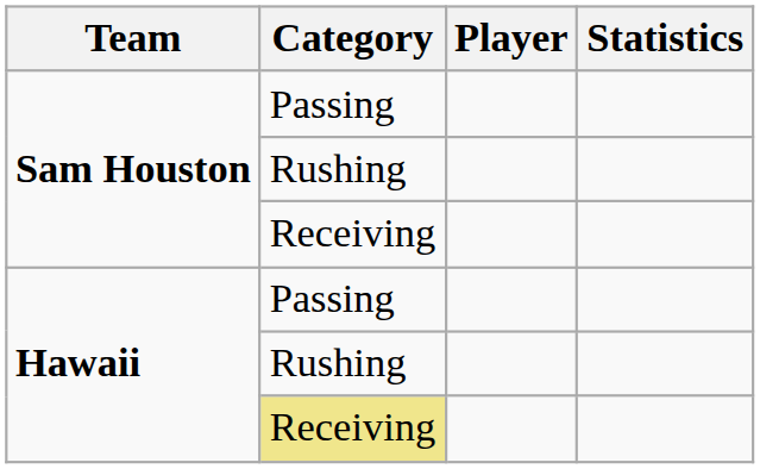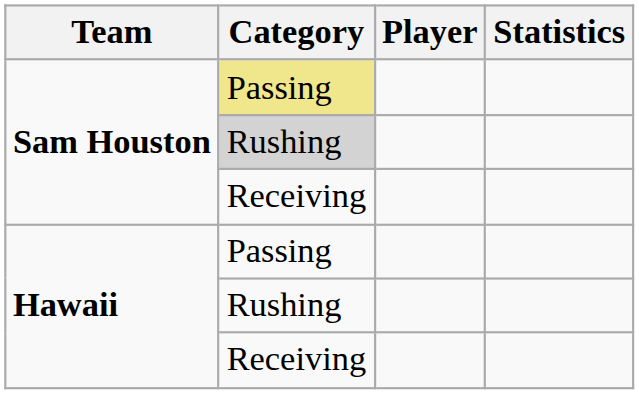Sam Houston / Passing | Category: no background -> khaki background
Sam Houston / Rushing | Category: no background -> lightgrey background
Hawaii / Receiving | Category: khaki background -> no background
